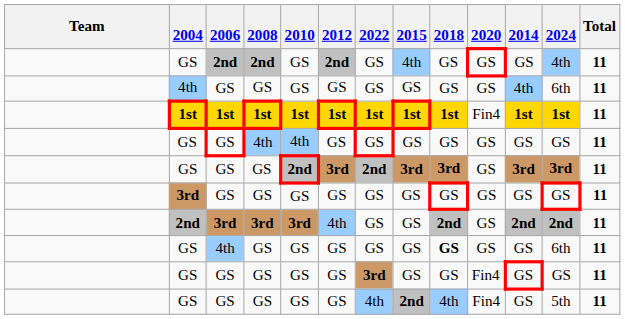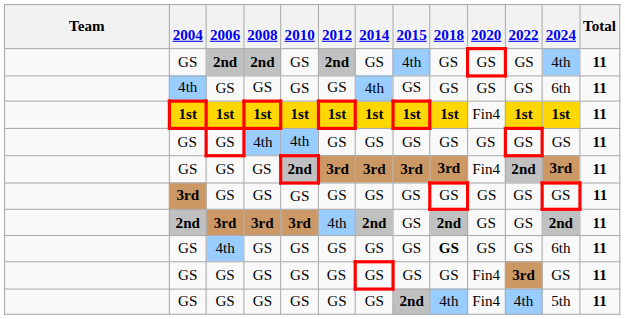columns swapped: 2014 <-> 2022
row 6 | 2020: GS -> Fin4
